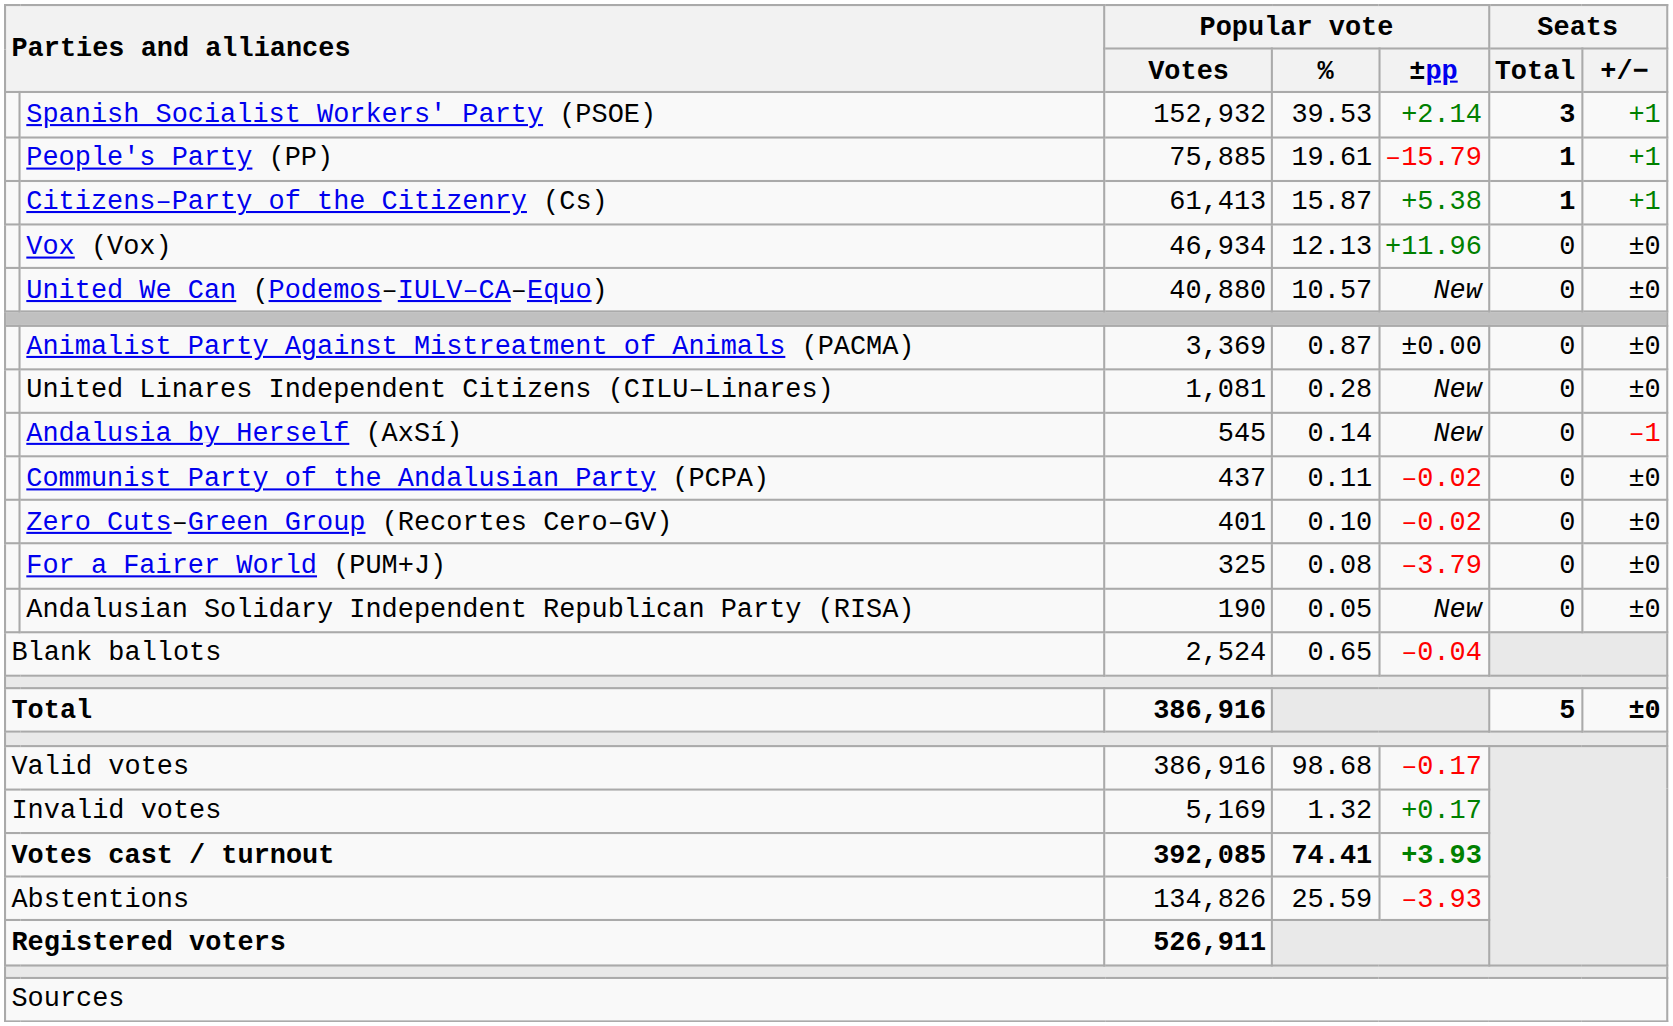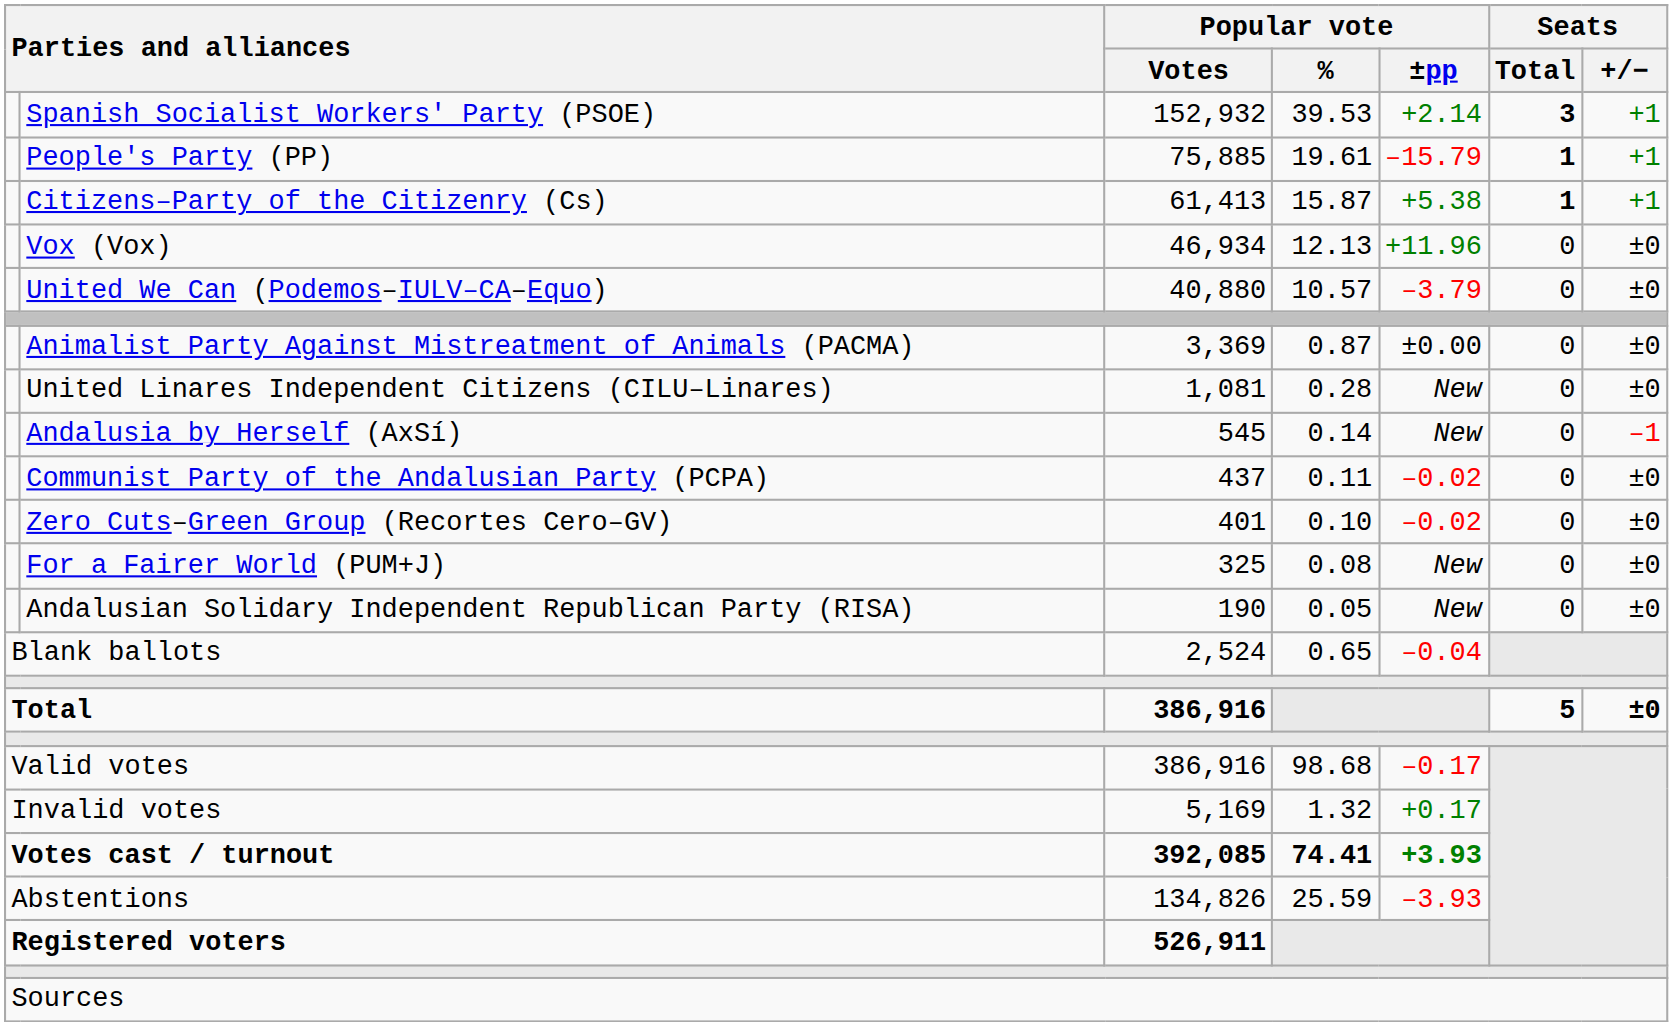United We Can (Podemos–IULV–CA–Equo) | Popular vote / ±pp: New -> –3.79
For a Fairer World (PUM+J) | Popular vote / ±pp: –3.79 -> New
